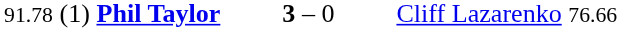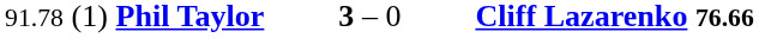91.78 (1) Phil Taylor | column 3: normal -> bold
